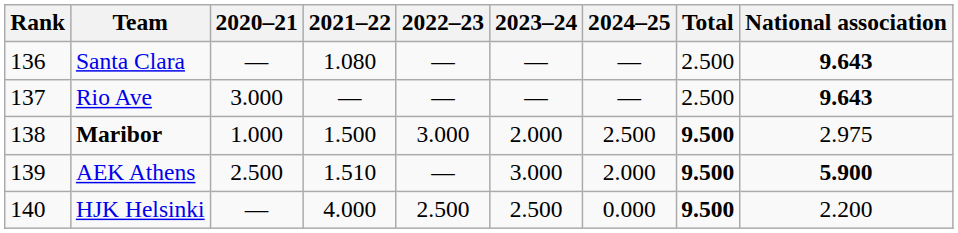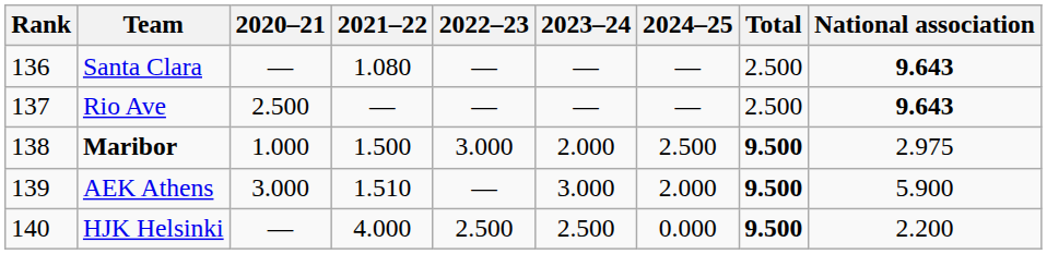Rio Ave | 2020–21: 3.000 -> 2.500
AEK Athens | 2020–21: 2.500 -> 3.000
AEK Athens | National association: bold -> normal
